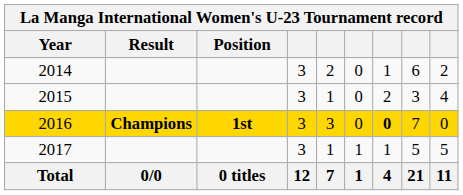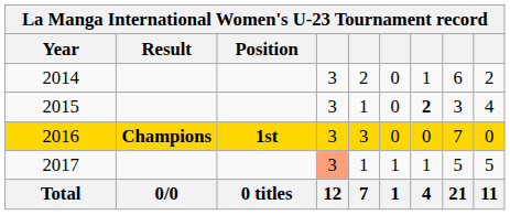2015 | column 7: normal -> bold
2016 | column 7: bold -> normal
2017 | column 4: no background -> lightsalmon background
